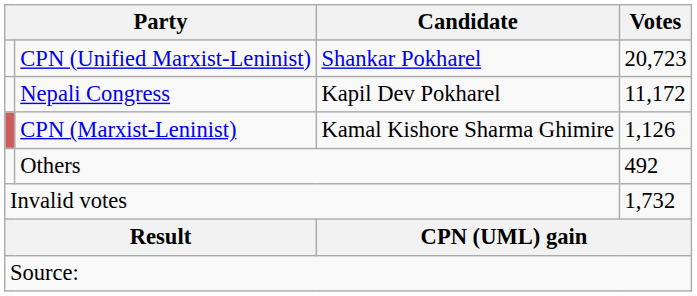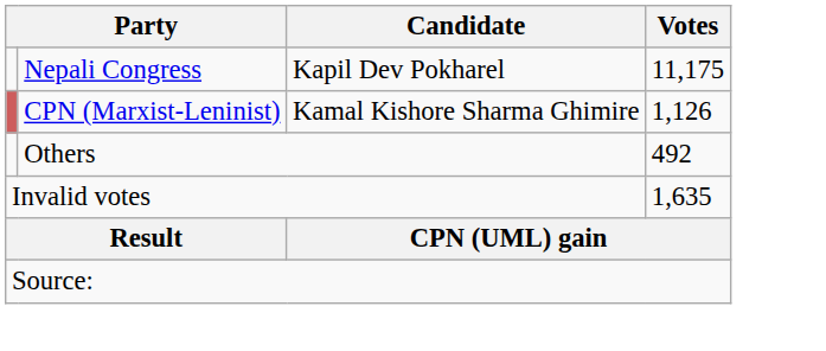- row: CPN (Unified Marxist-Leninist) | Shankar Pokharel | 20,723
Nepali Congress | Votes: 11,172 -> 11,175
Invalid votes | Votes: 1,732 -> 1,635
